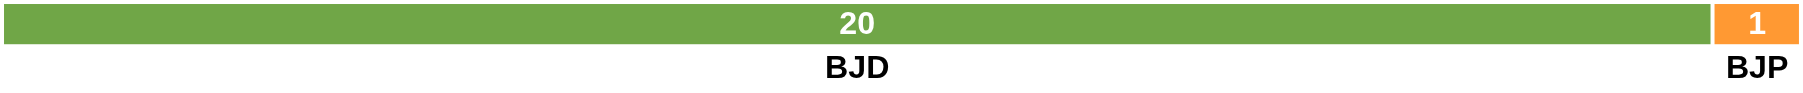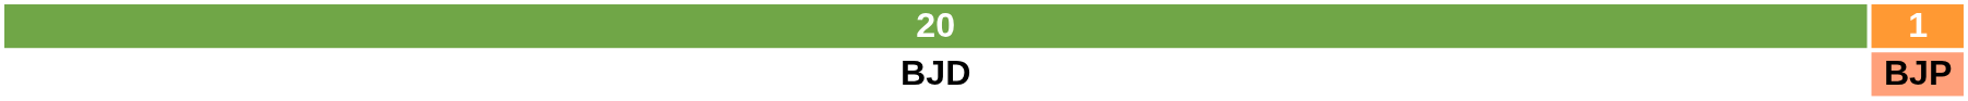BJD | 1: no background -> lightsalmon background
